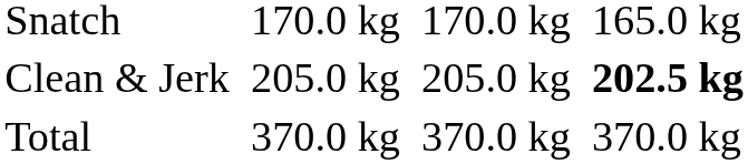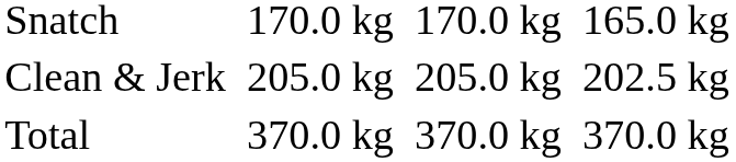Clean & Jerk | column 4: bold -> normal
